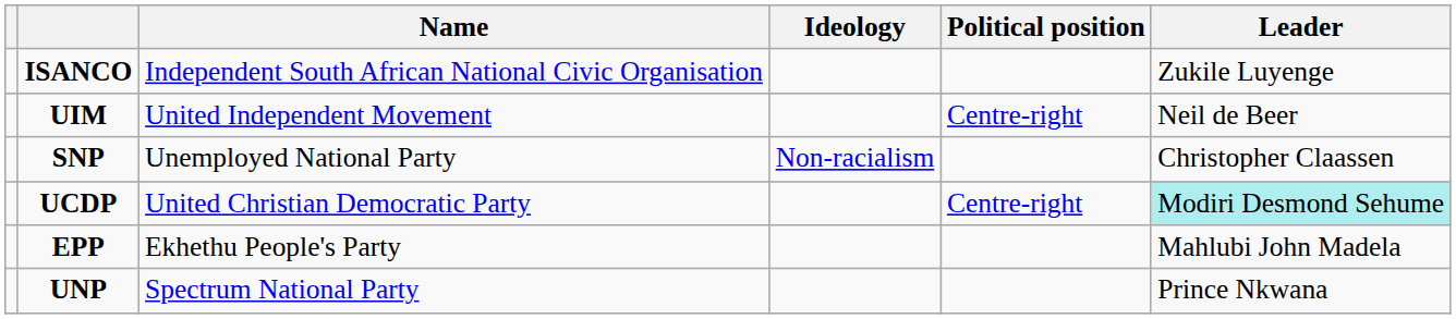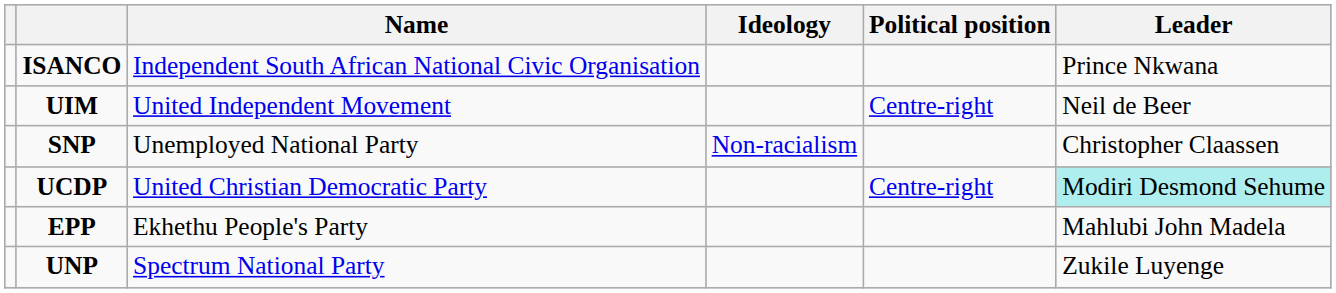ISANCO | Leader: Zukile Luyenge -> Prince Nkwana
UNP | Leader: Prince Nkwana -> Zukile Luyenge
